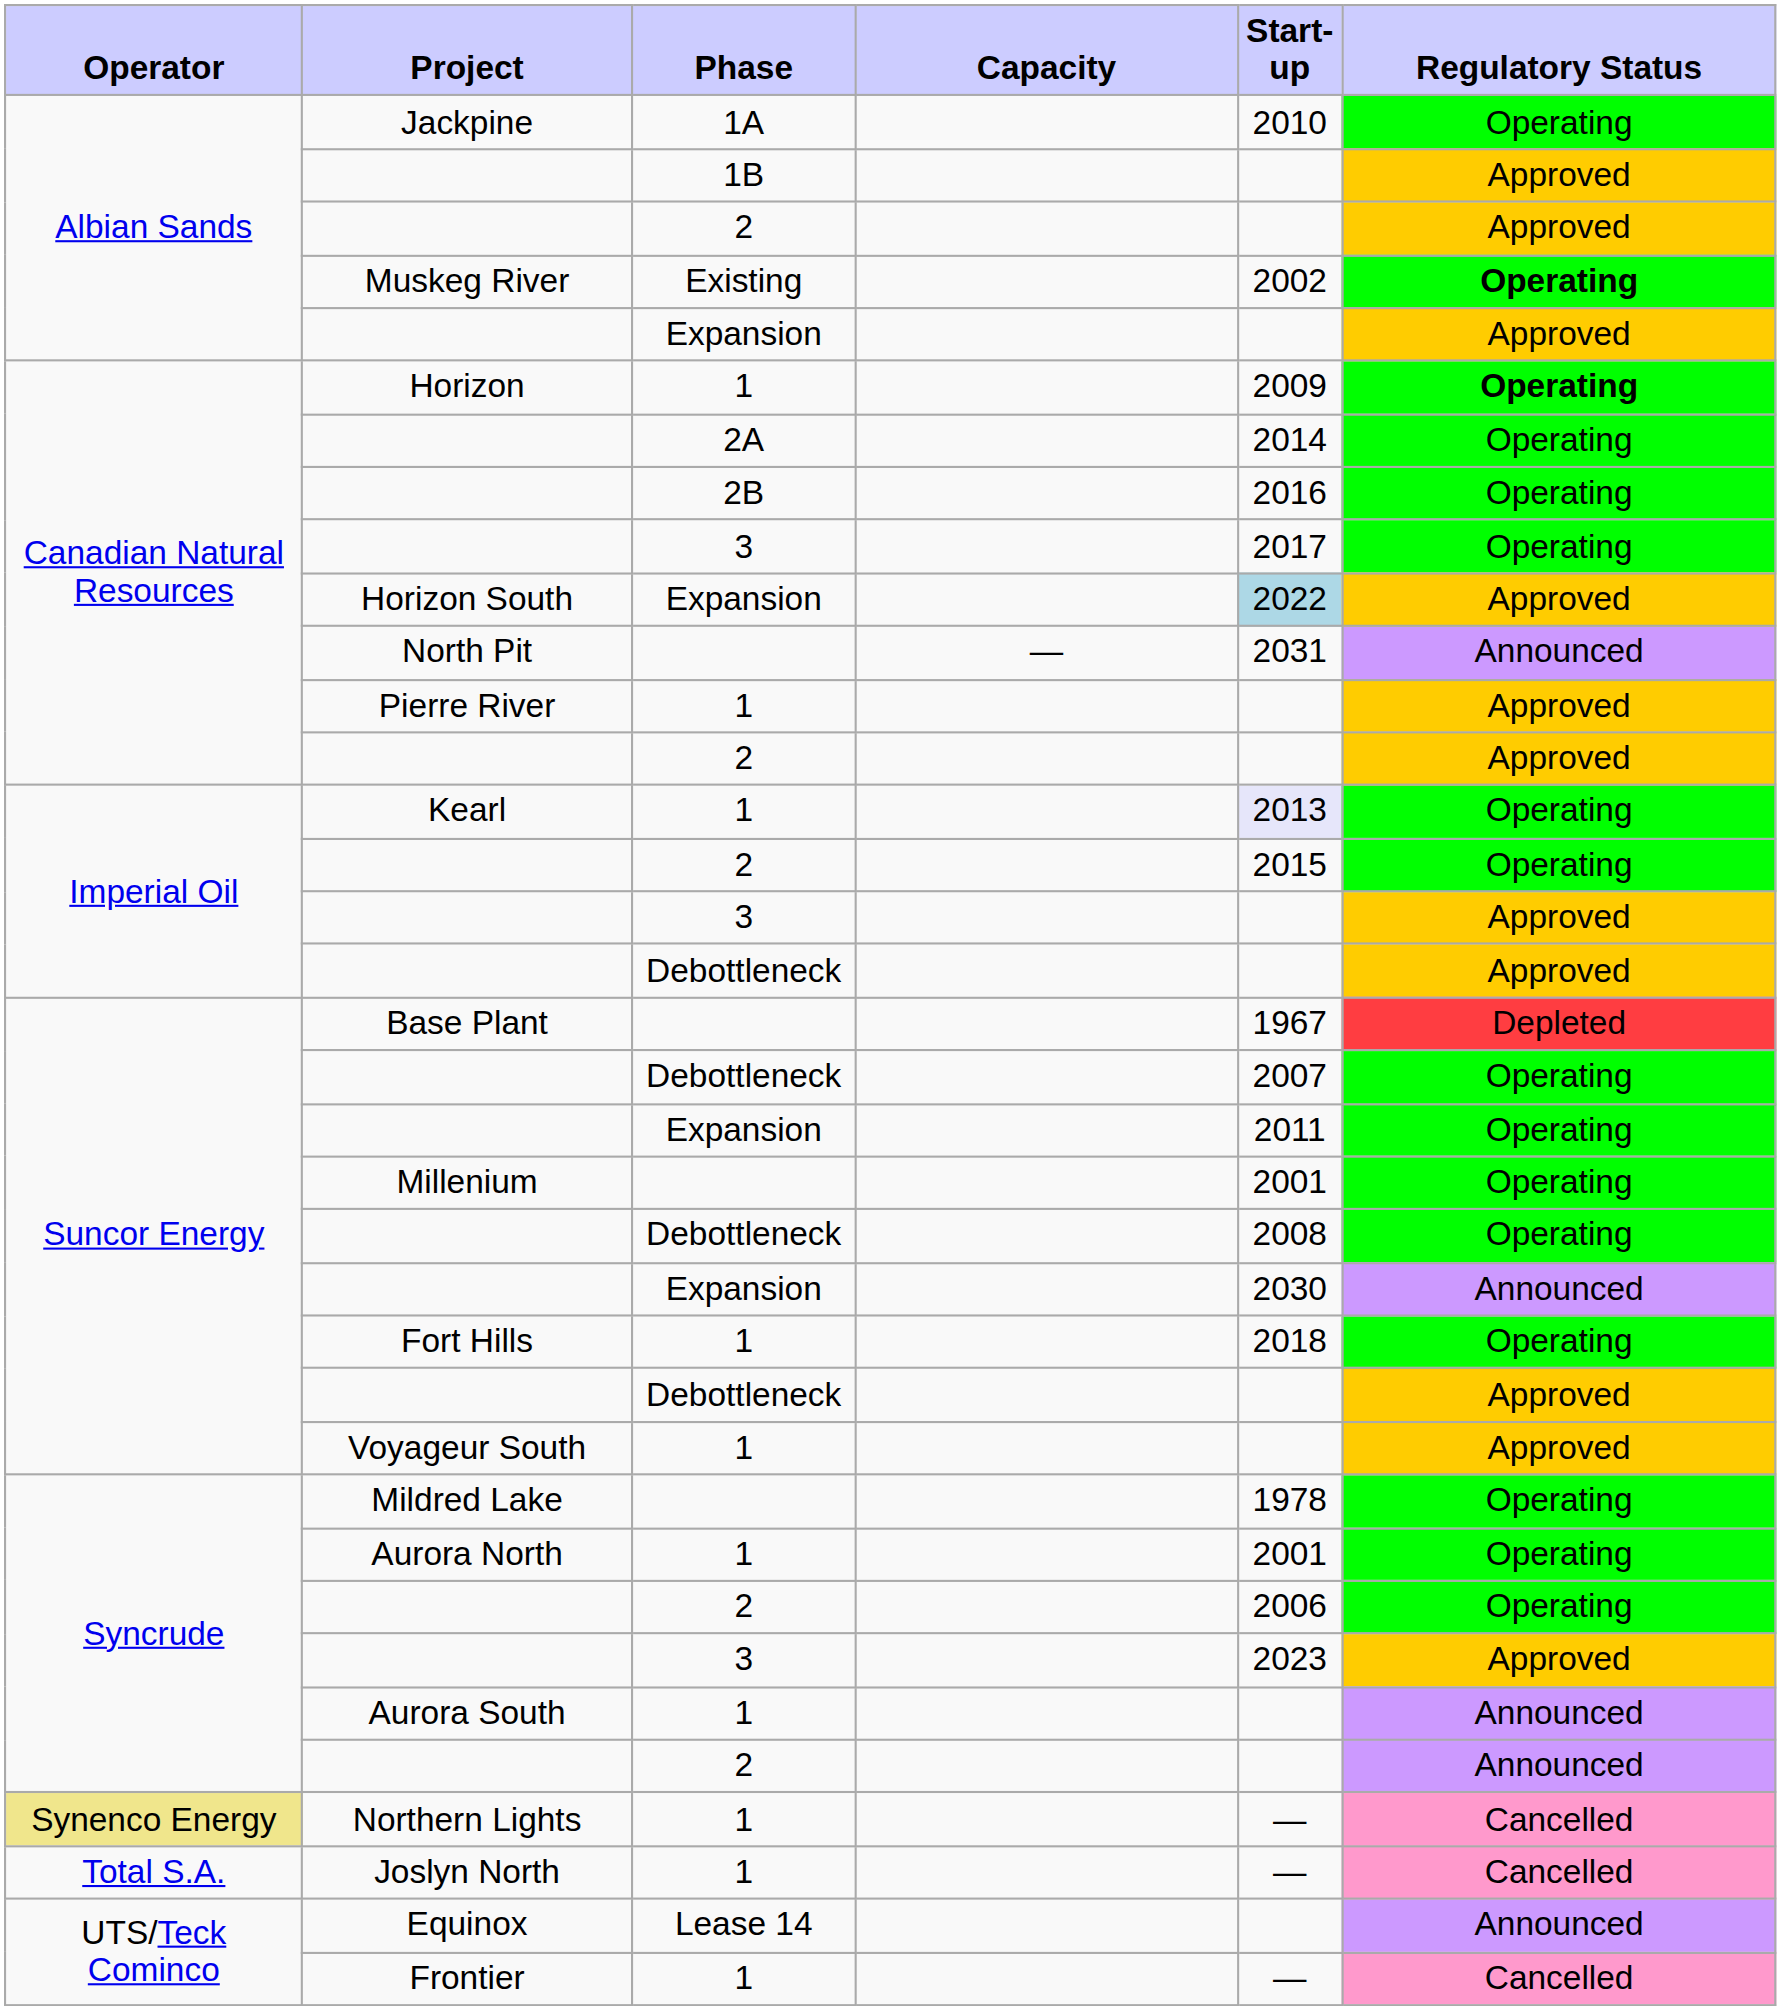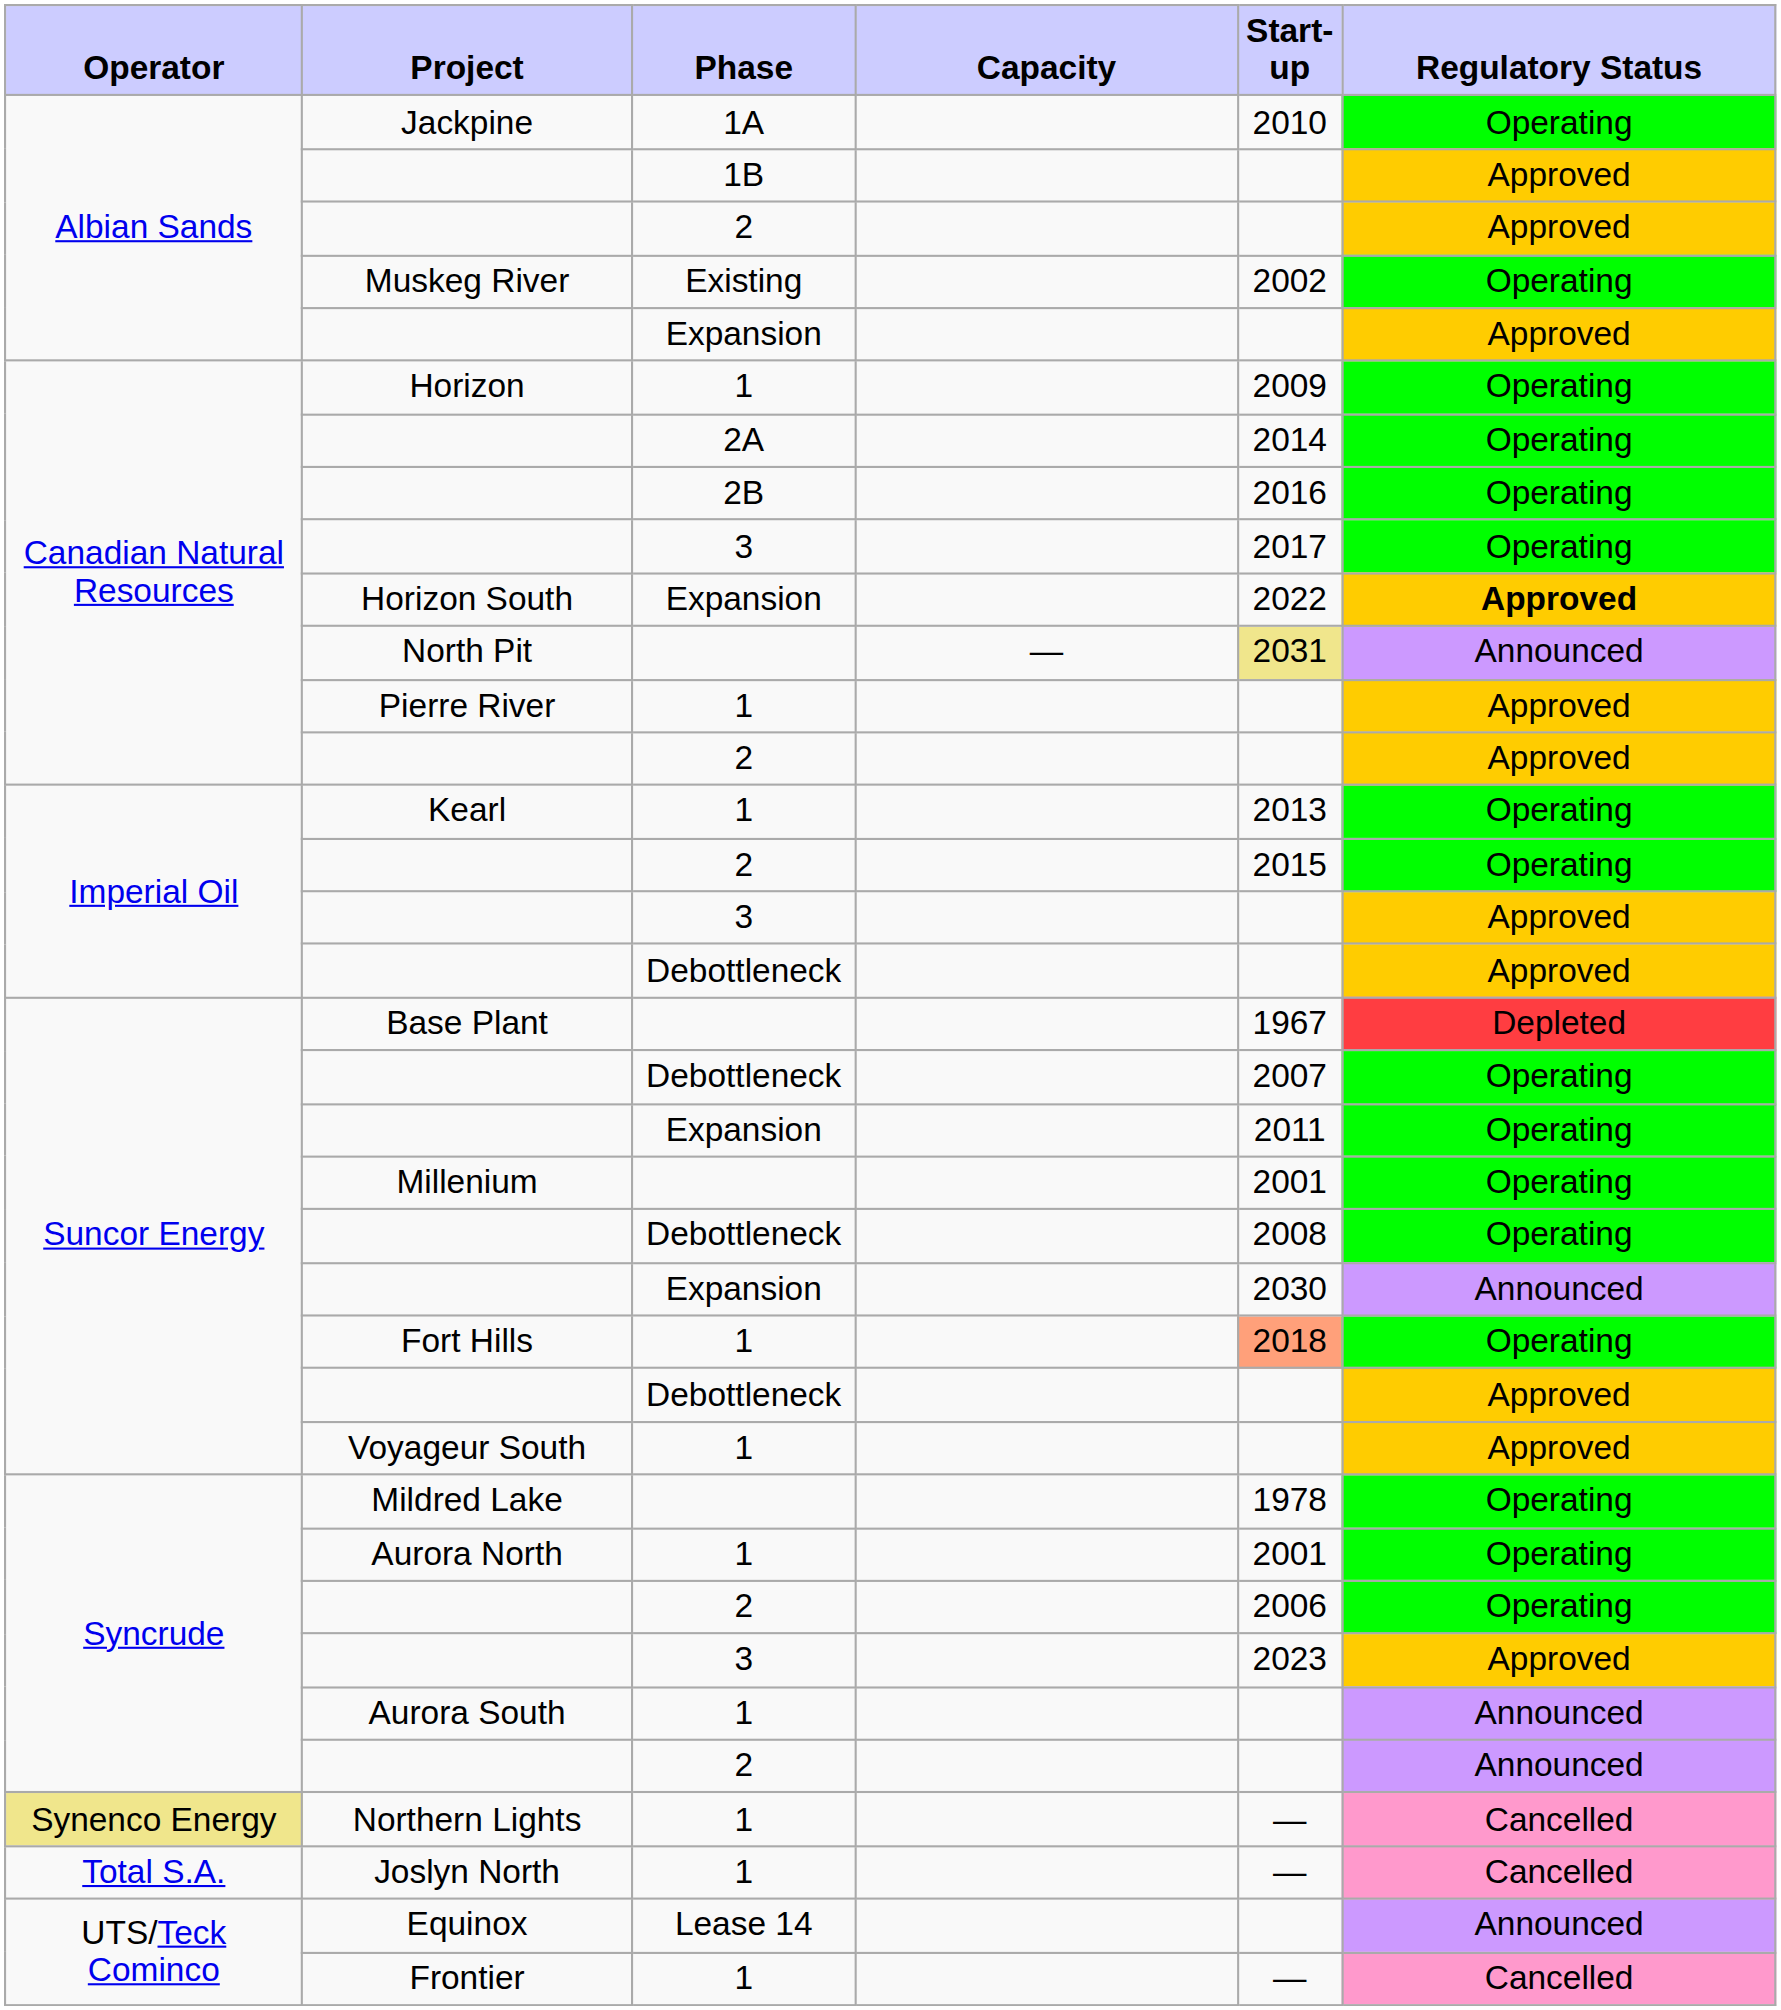Muskeg River | column 6: bold -> normal
Horizon | column 6: bold -> normal
Horizon South | column 5: lightblue background -> no background
Horizon South | column 6: normal -> bold
North Pit | column 5: no background -> khaki background
Kearl | column 5: lavender background -> no background
Fort Hills | column 5: no background -> lightsalmon background
